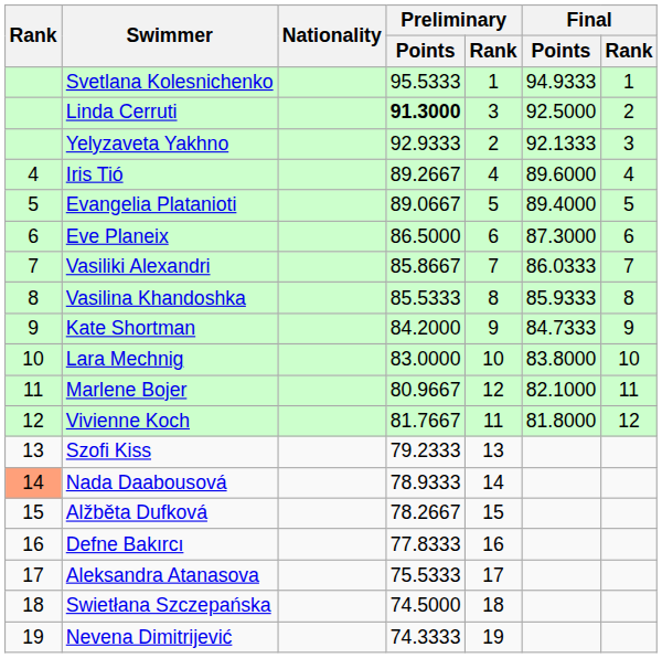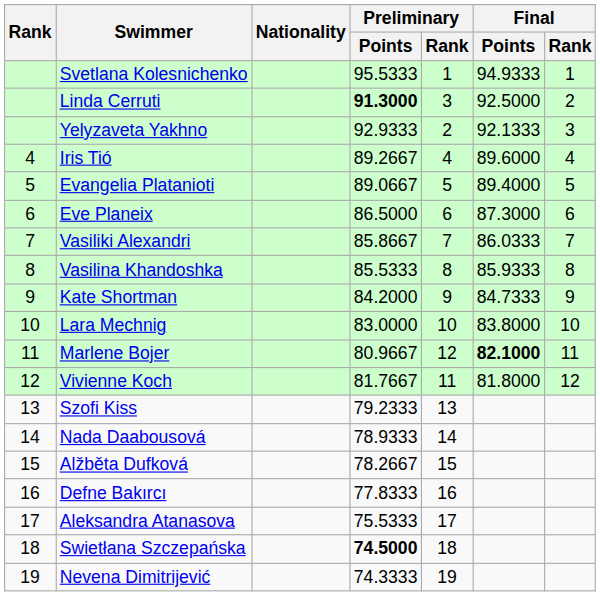Marlene Bojer | Final / Points: normal -> bold
Nada Daabousová | Rank: lightsalmon background -> no background
Swietłana Szczepańska | Preliminary / Points: normal -> bold
